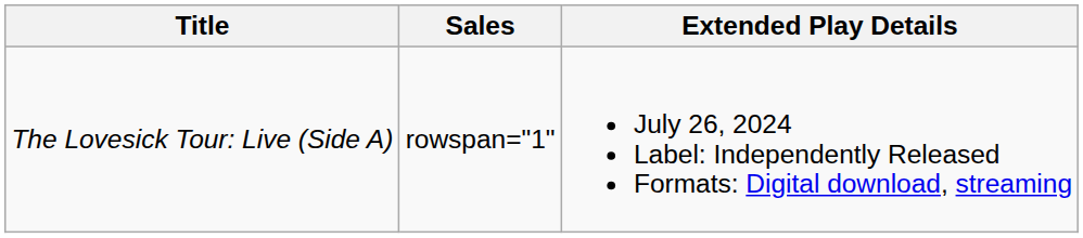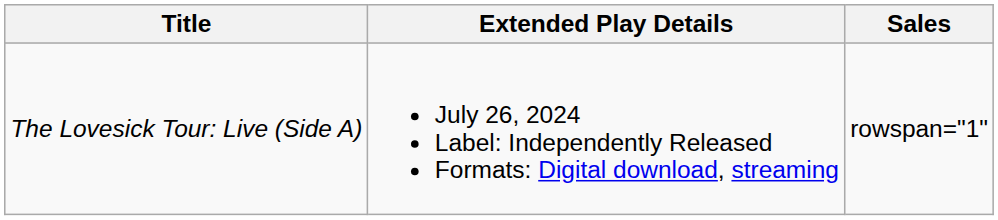columns swapped: Extended Play Details <-> Sales
